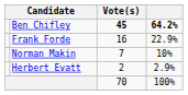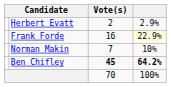rows swapped: Ben Chifley <-> Herbert Evatt
Frank Forde | column 4: no background -> lightyellow background
